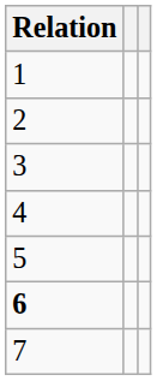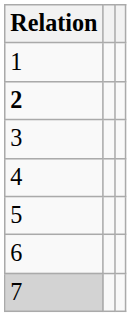2 | Relation: normal -> bold
6 | Relation: bold -> normal
7 | Relation: no background -> lightgrey background
